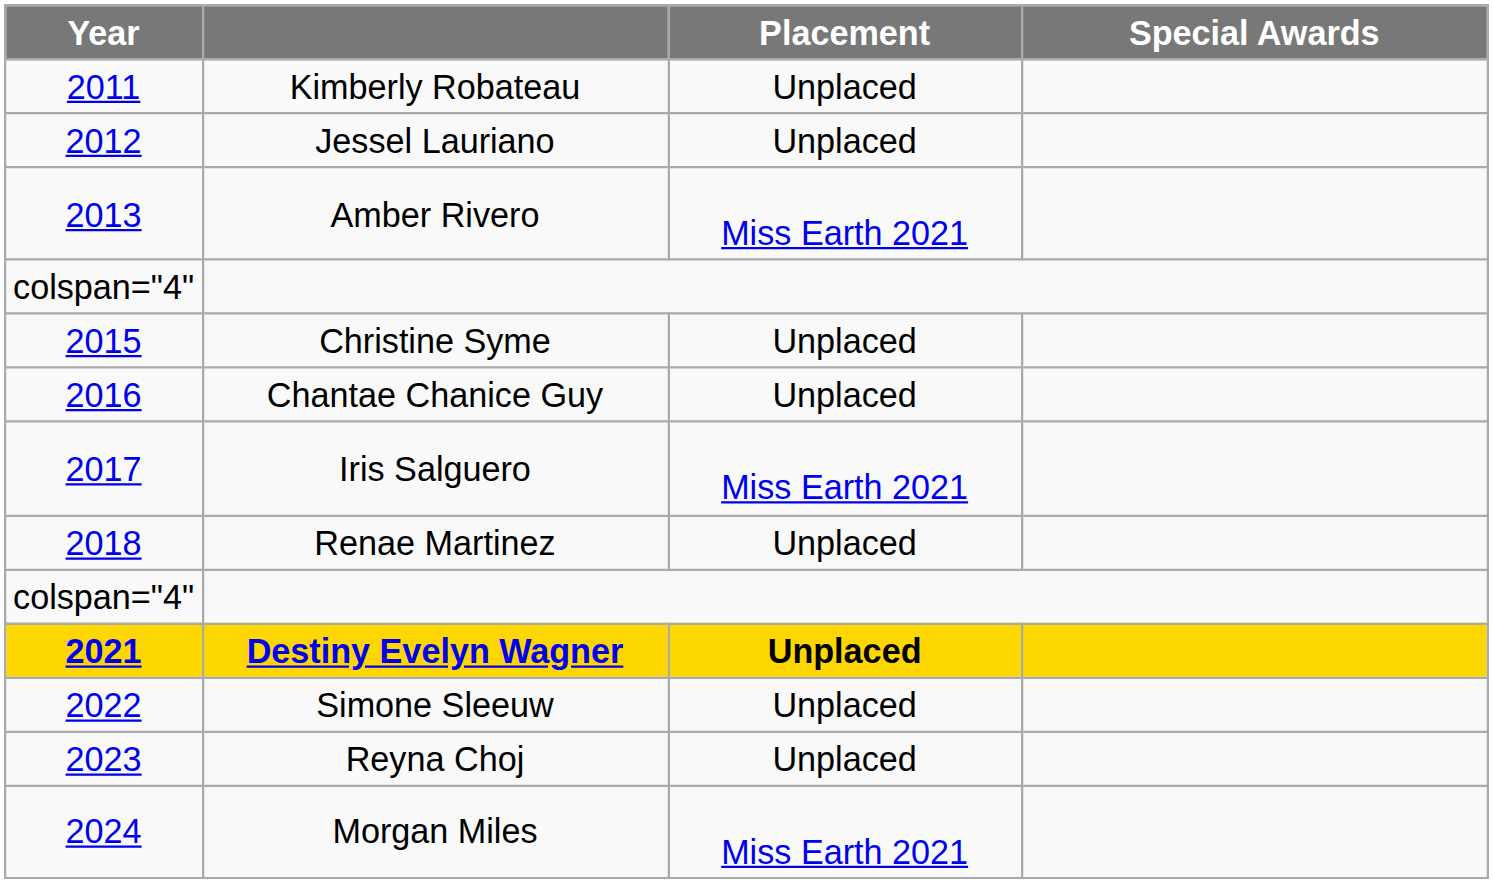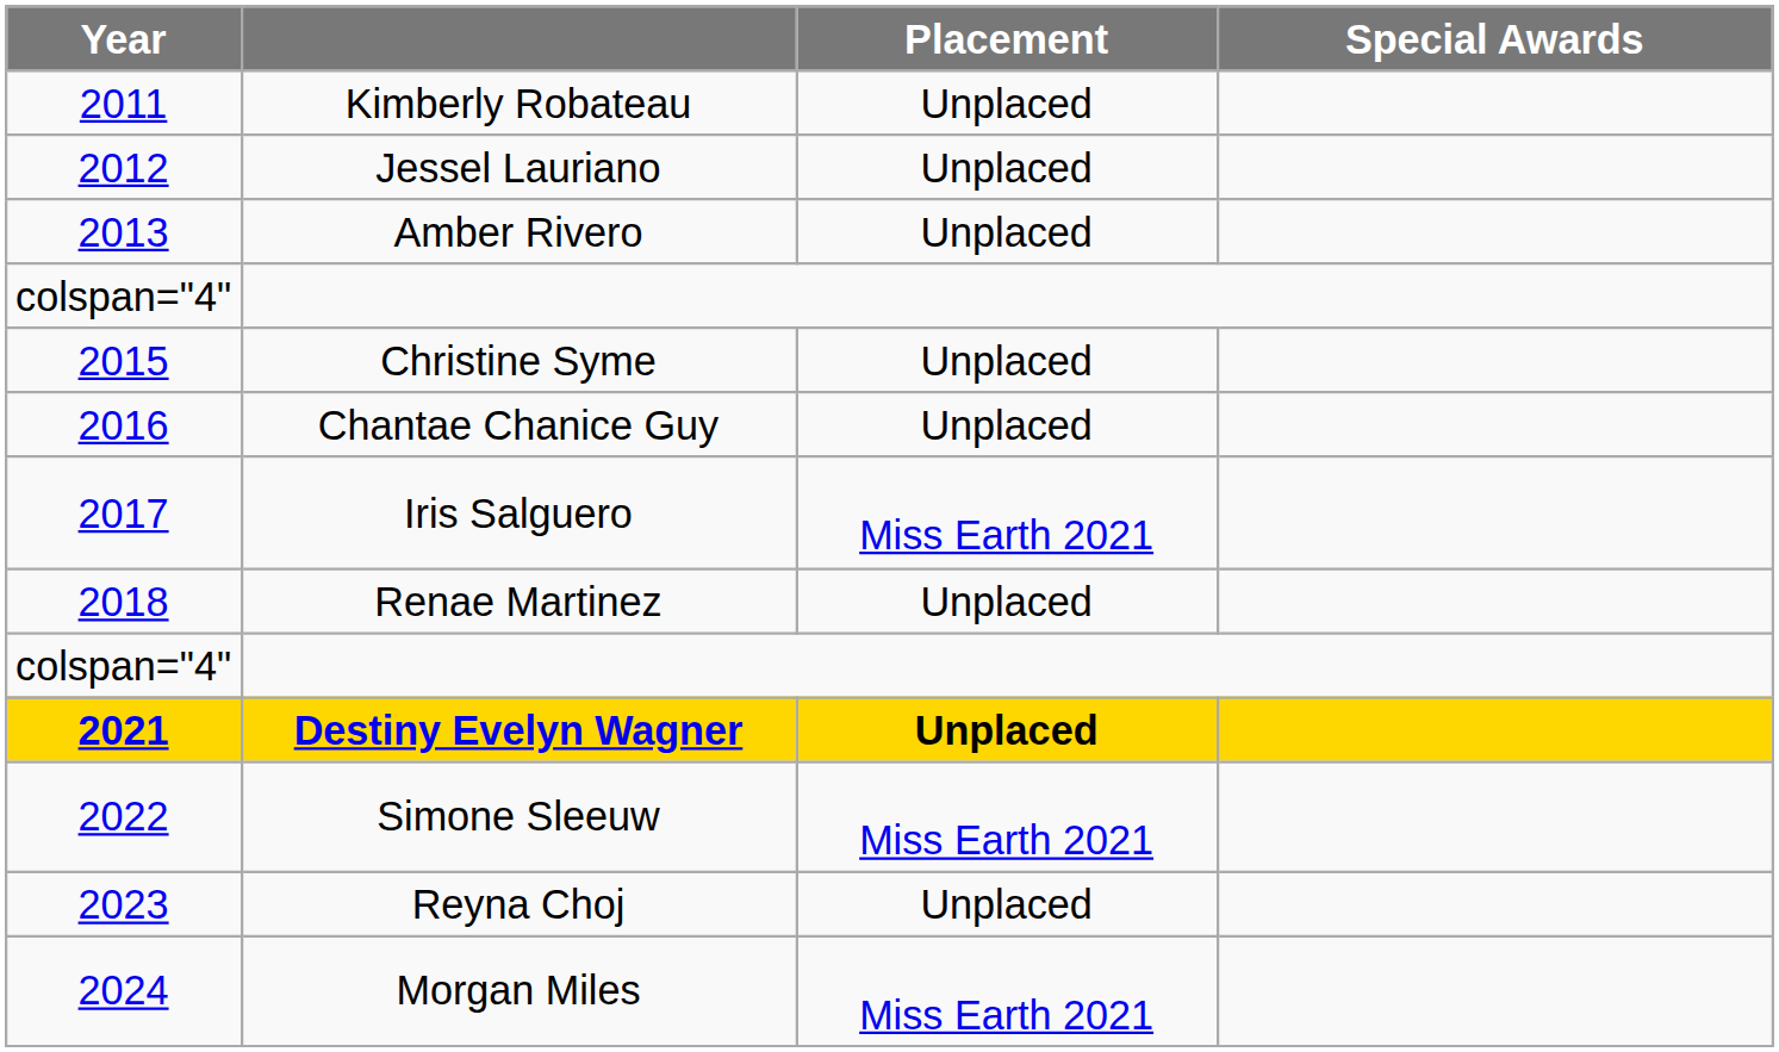Amber Rivero | Placement: Miss Earth 2021 -> Unplaced
Simone Sleeuw | Placement: Unplaced -> Miss Earth 2021
